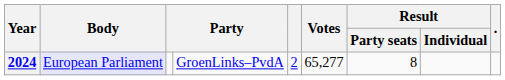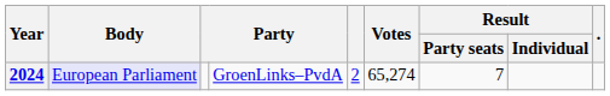2024 | Votes: 65,277 -> 65,274
2024 | Result / Party seats: 8 -> 7
